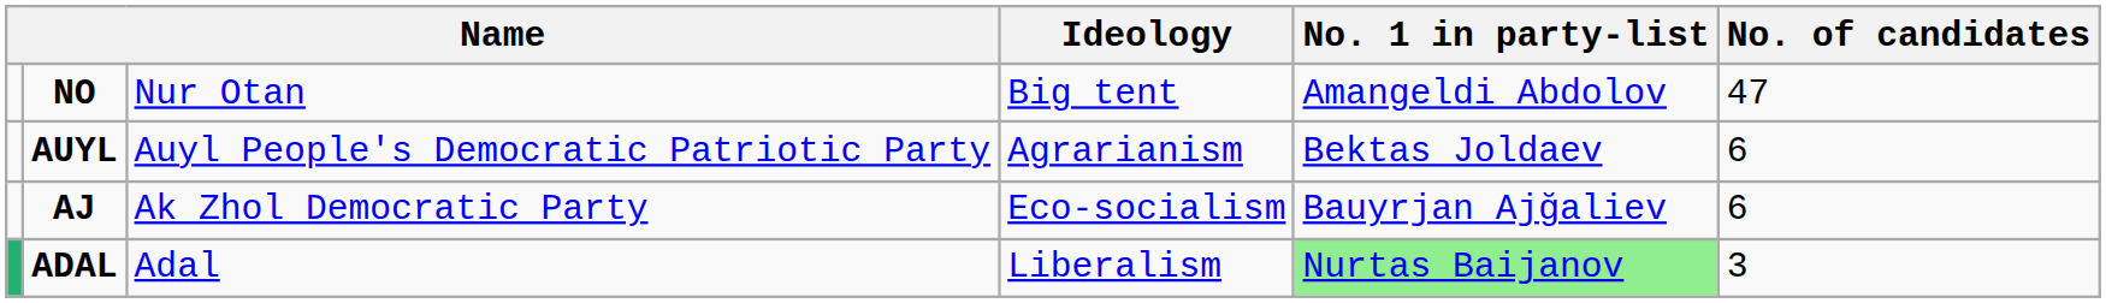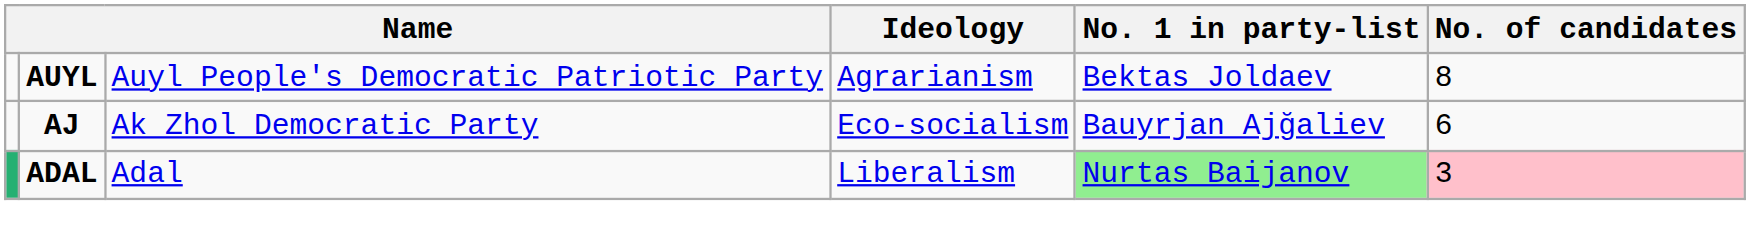- row: NO | Nur Otan | Big tent | Amangeldi Abdolov | 47
AUYL | No. of candidates: 6 -> 8
ADAL | No. of candidates: no background -> pink background
